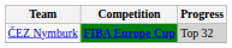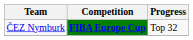ČEZ Nymburk | Progress: lightgrey background -> no background
